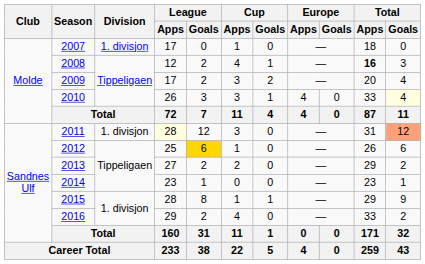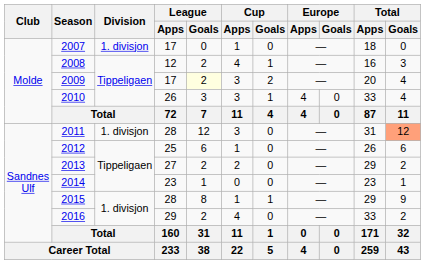2008 | Total / Apps: bold -> normal
2009 | League / Goals: no background -> lightyellow background
2010 | Total / Goals: lightyellow background -> no background
2011 | League / Apps: lightyellow background -> no background
2012 | League / Goals: gold background -> no background
